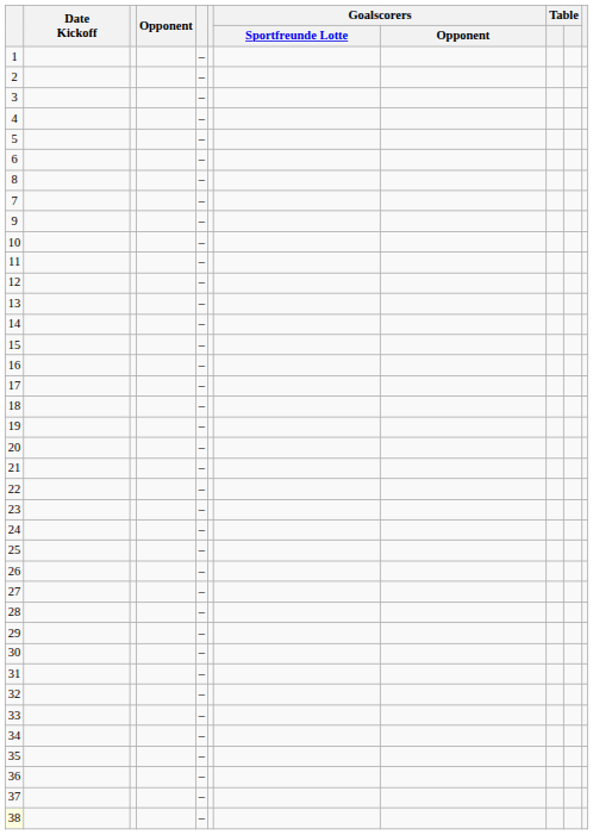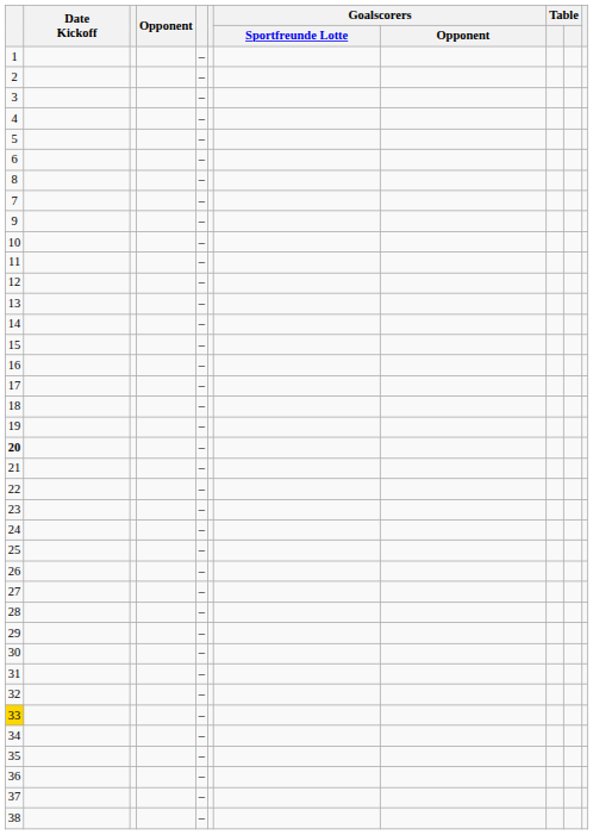20 | column 1: normal -> bold
33 | column 1: no background -> gold background
38 | column 1: lightyellow background -> no background
